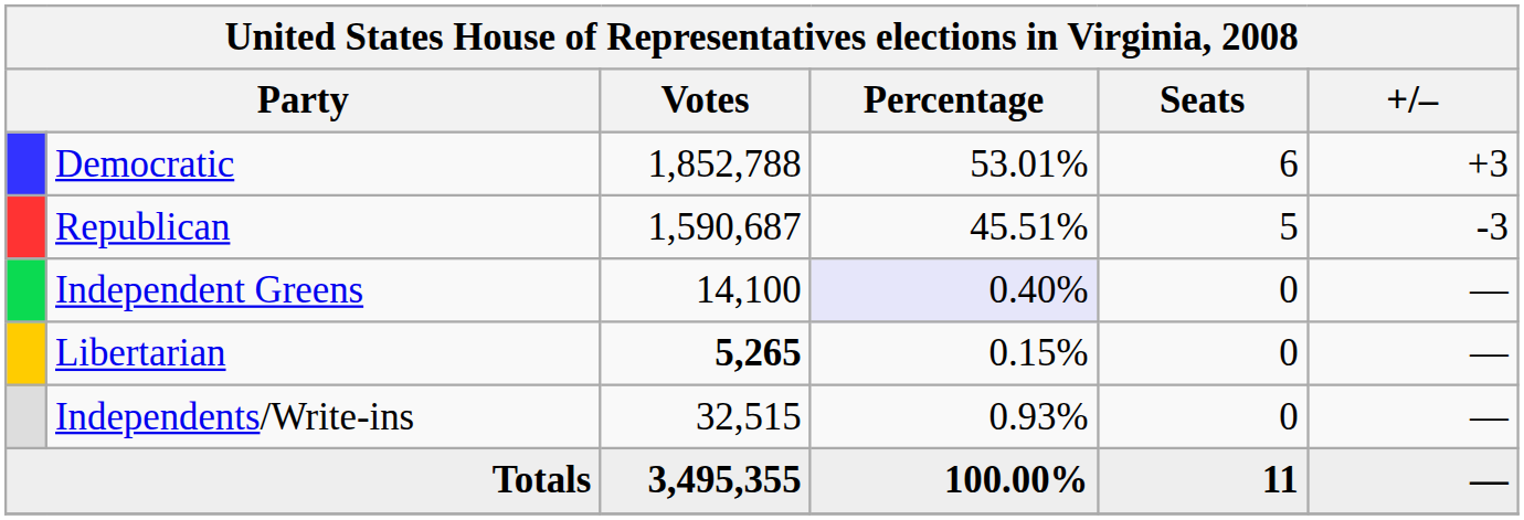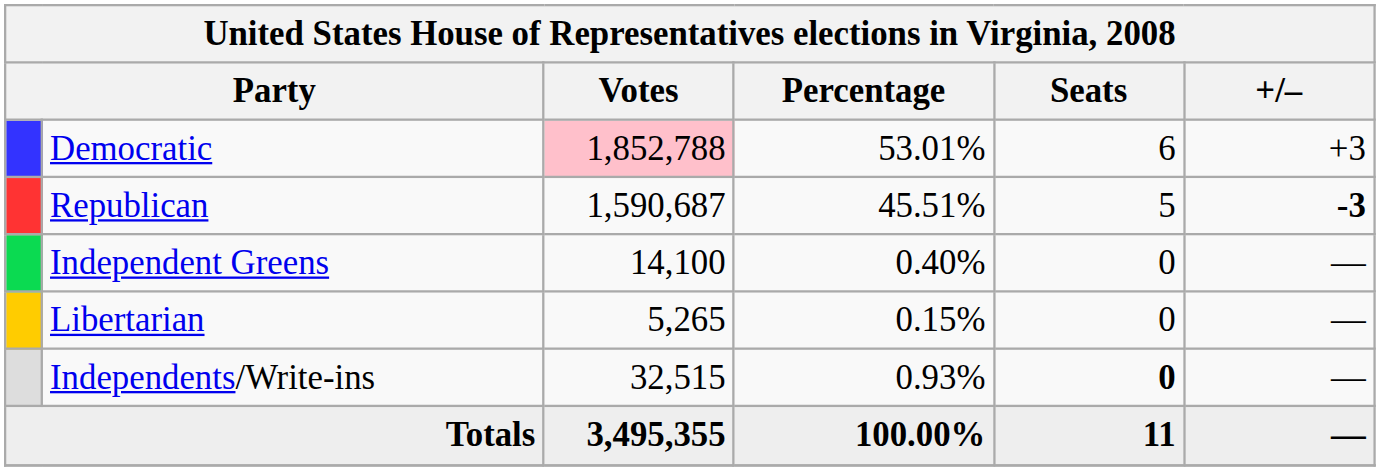Democratic | Votes: no background -> pink background
Republican | +/–: normal -> bold
Independent Greens | Percentage: lavender background -> no background
Libertarian | Votes: bold -> normal
Independents/Write-ins | Seats: normal -> bold
